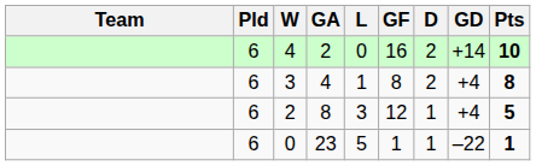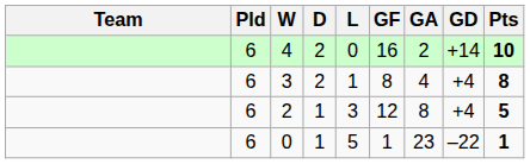columns swapped: D <-> GA
